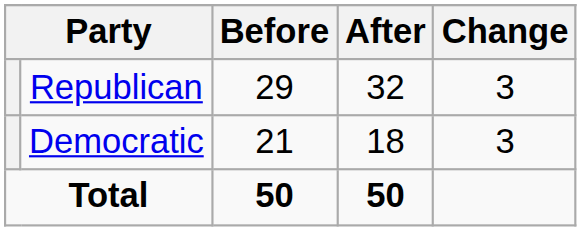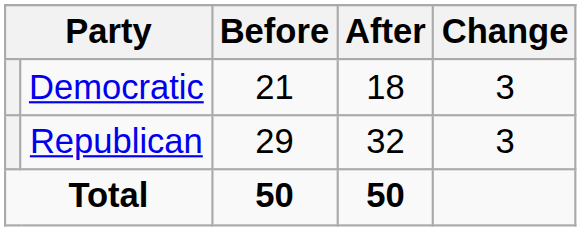rows swapped: Republican <-> Democratic
